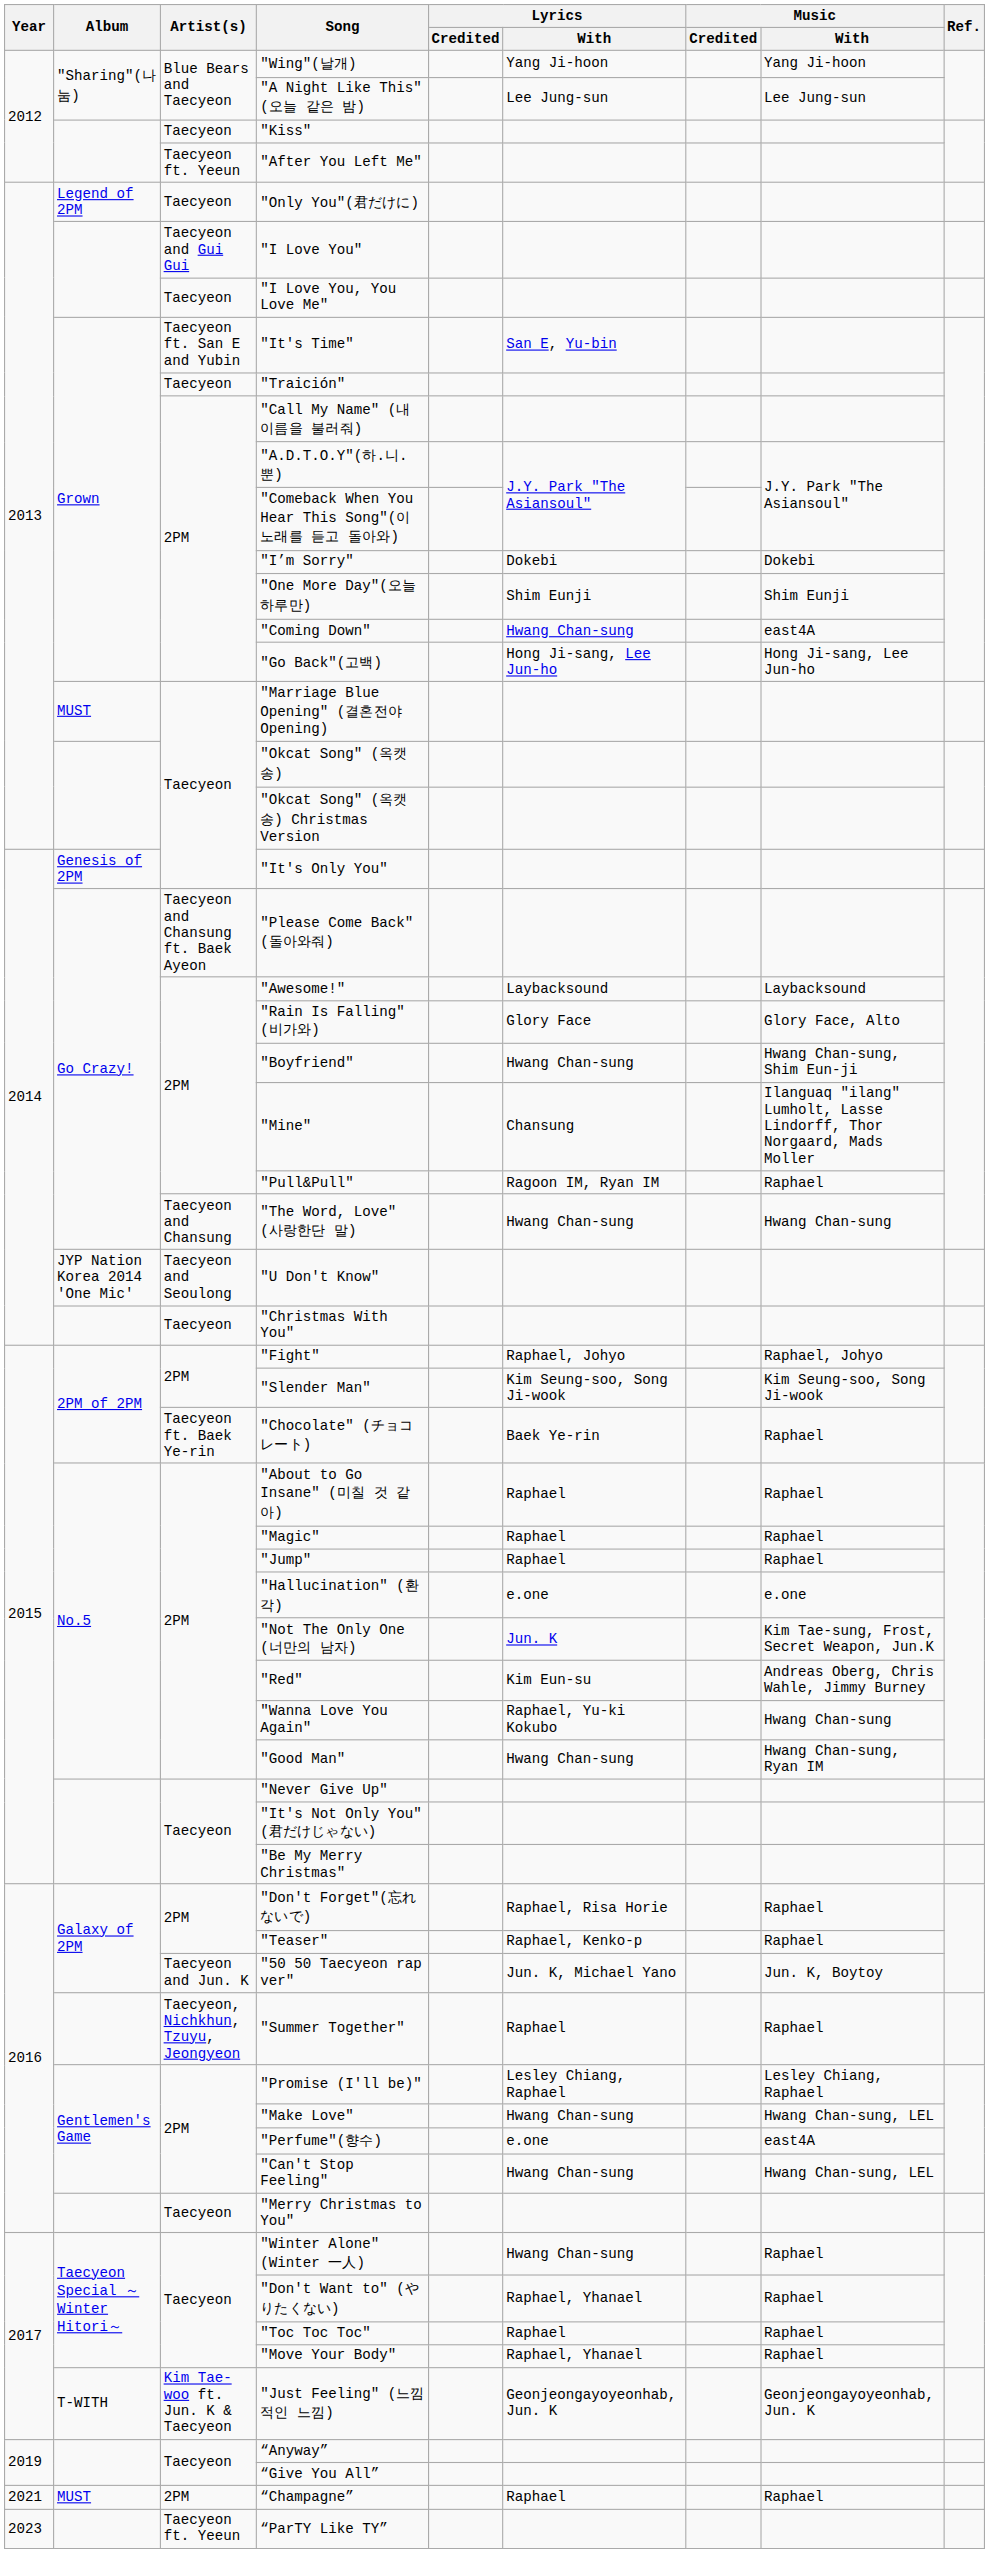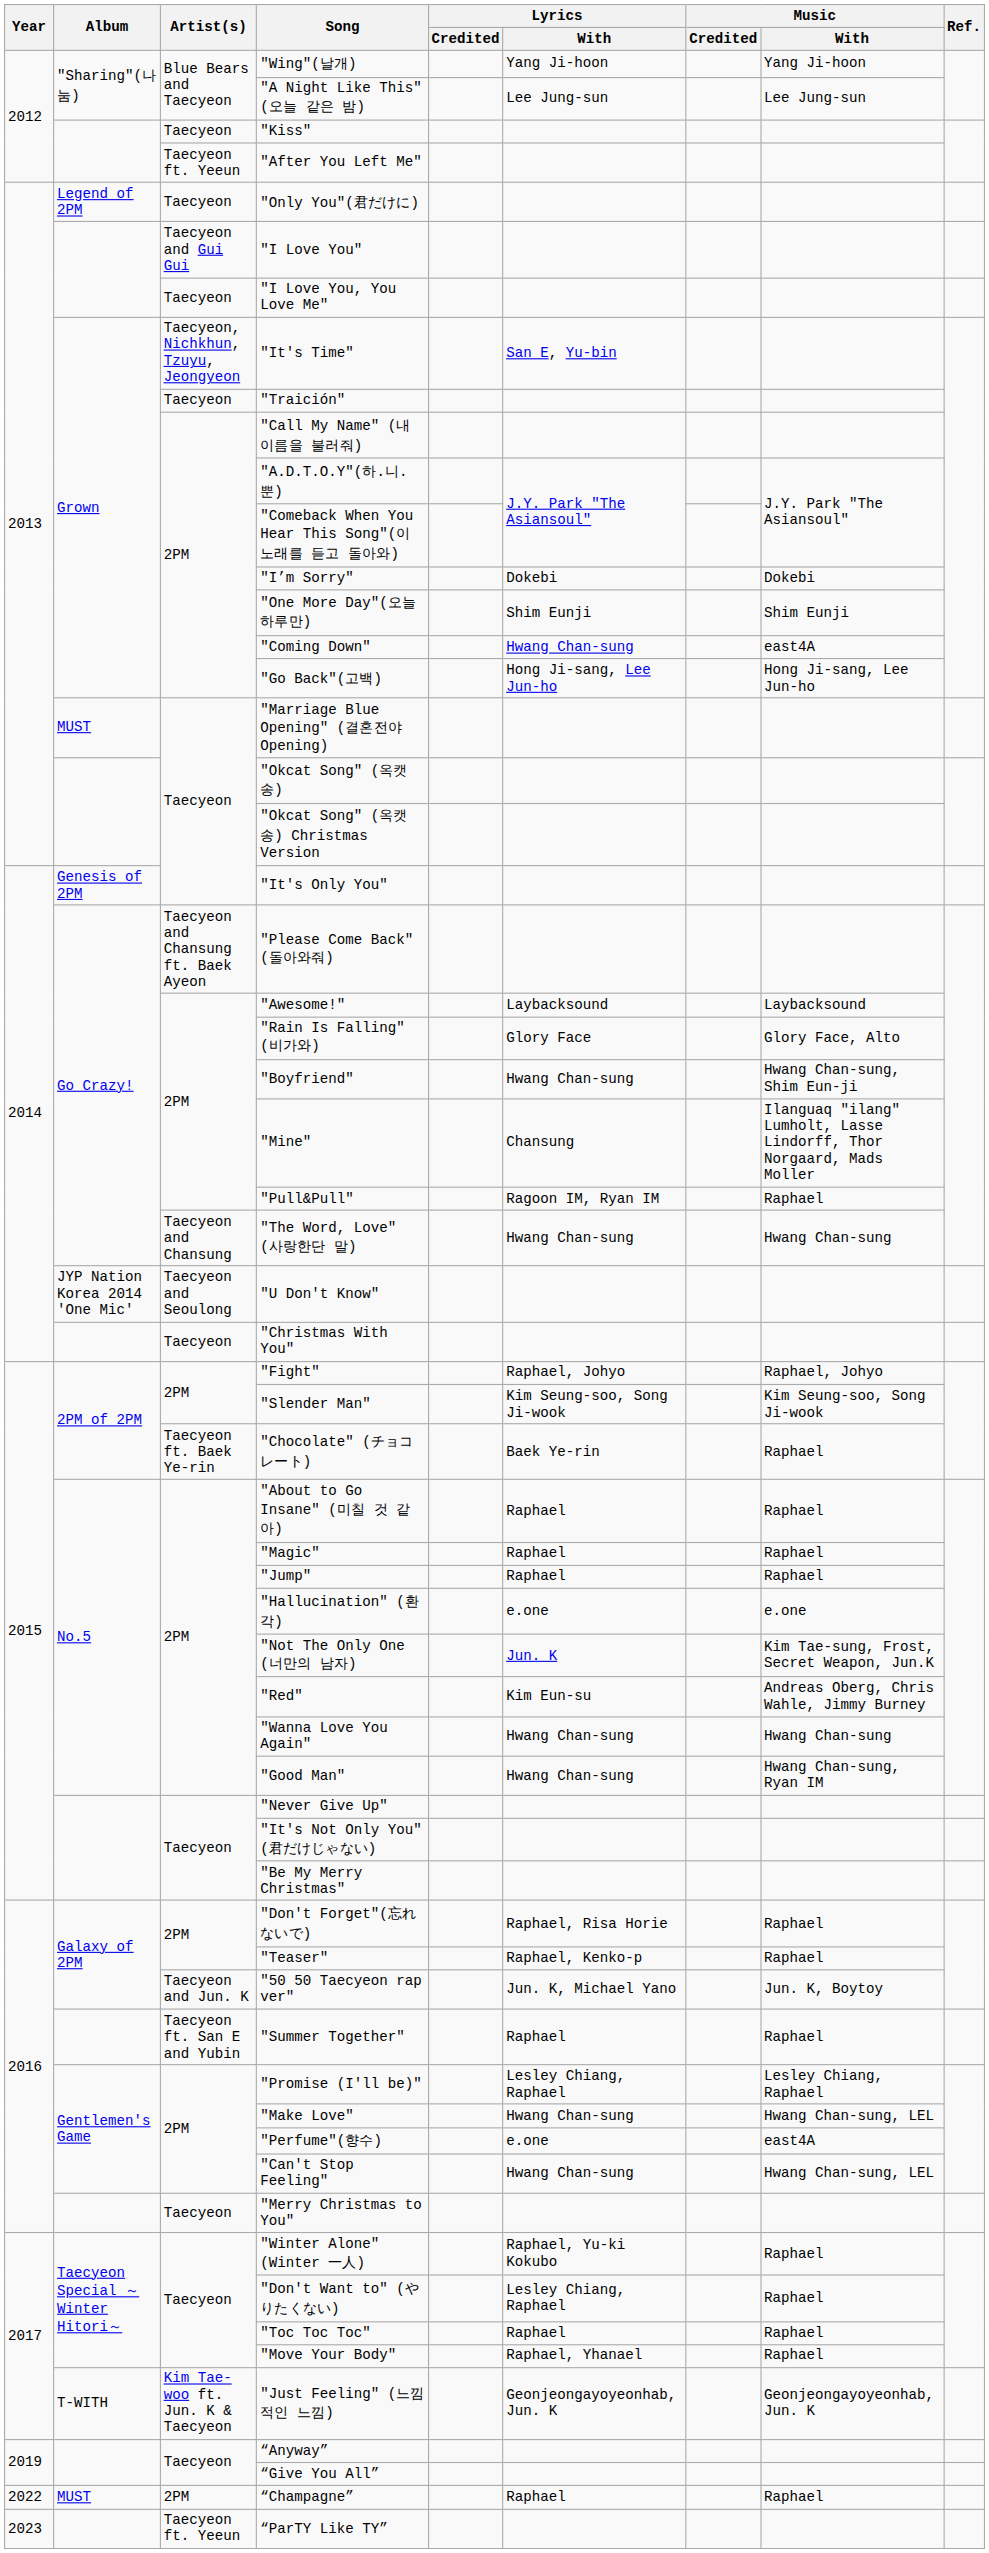"It's Time" | Artist(s): Taecyeon ft. San E and Yubin -> Taecyeon, Nichkhun, Tzuyu, Jeongyeon
"Wanna Love You Again" | Lyrics / With: Raphael, Yu-ki Kokubo -> Hwang Chan-sung
"Summer Together" | Artist(s): Taecyeon, Nichkhun, Tzuyu, Jeongyeon -> Taecyeon ft. San E and Yubin
"Winter Alone" (Winter 一人) | Lyrics / With: Hwang Chan-sung -> Raphael, Yu-ki Kokubo
"Don't Want to" (やりたくない) | Lyrics / With: Raphael, Yhanael -> Lesley Chiang, Raphael
“Champagne” | Year: 2021 -> 2022
